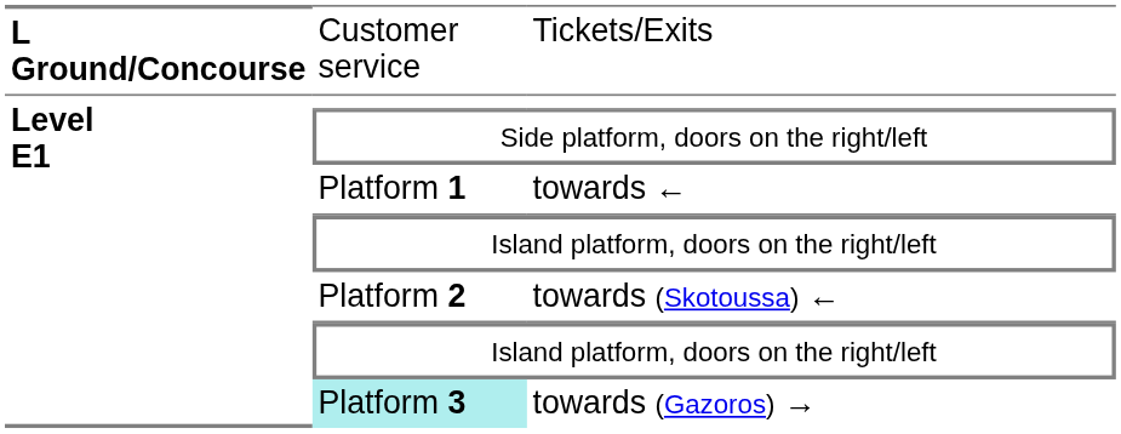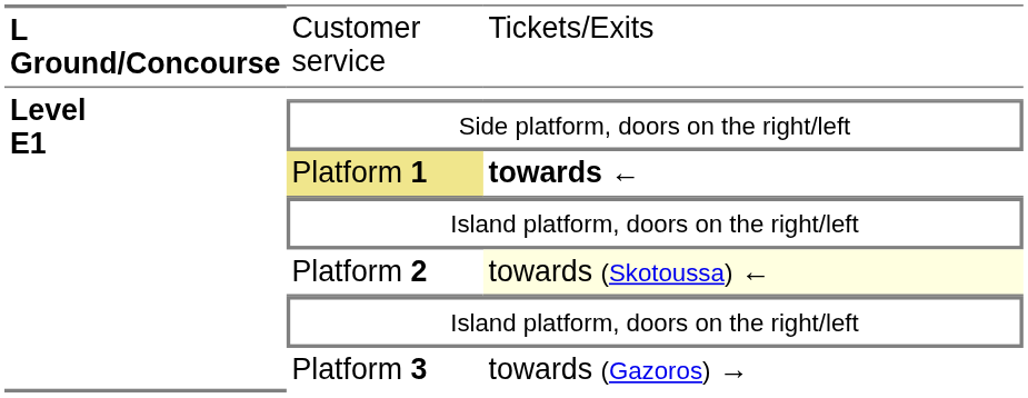Platform 1 | column 2: no background -> khaki background
Platform 1 | column 3: normal -> bold
Platform 2 | column 3: no background -> lightyellow background
Platform 3 | column 2: paleturquoise background -> no background
